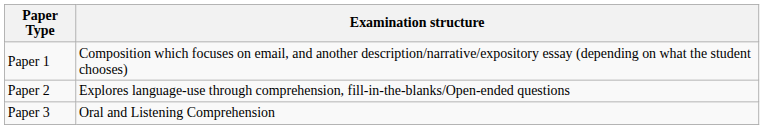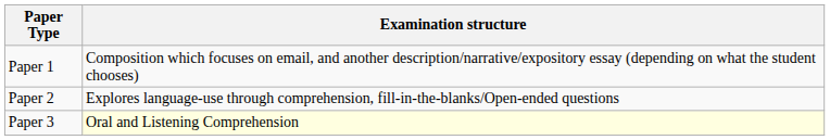Paper 3 | Examination structure: no background -> lightyellow background
